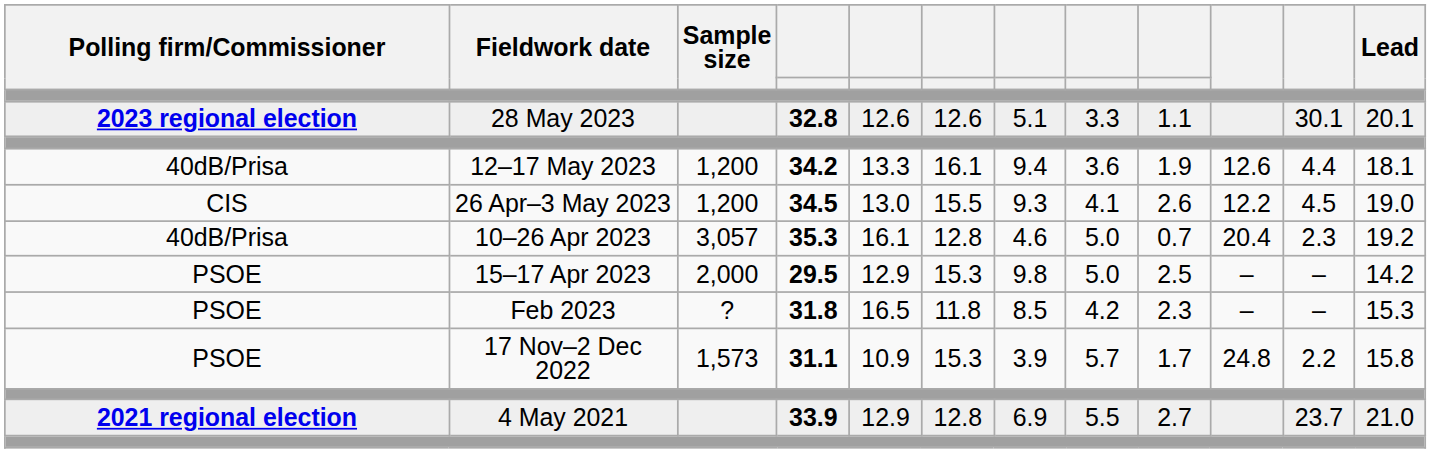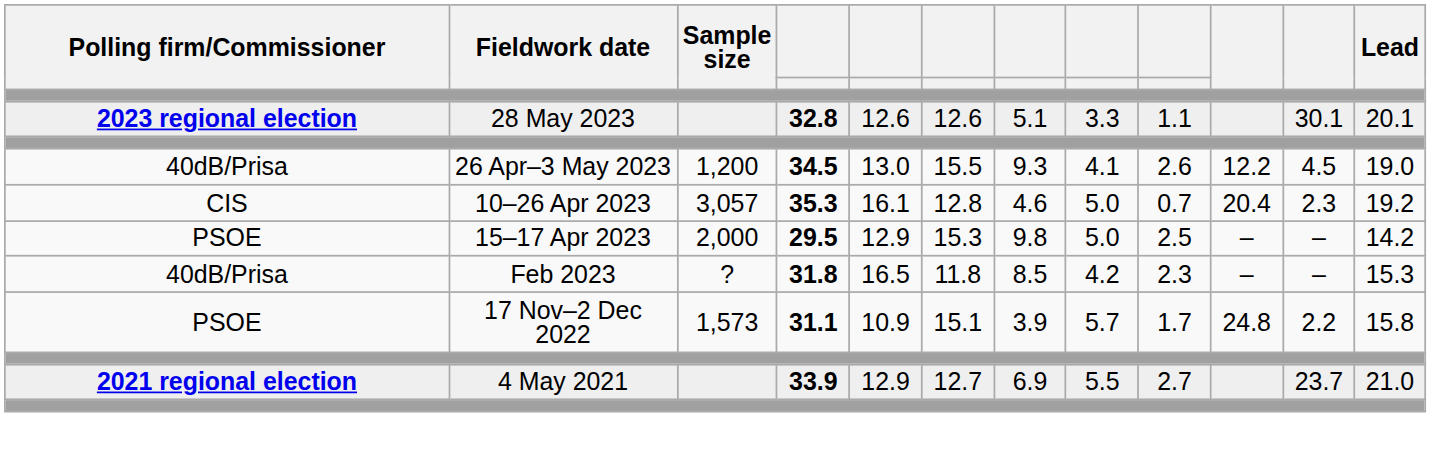- row: 40dB/Prisa | 12–17 May 2023 | 1,200 | 34.2 | 13.3 | 16.1 | 9.4 | 3.6 | 1.9 | 12.6 | 4.4 | 18.1
26 Apr–3 May 2023 | Polling firm/Commissioner: CIS -> 40dB/Prisa
10–26 Apr 2023 | Polling firm/Commissioner: 40dB/Prisa -> CIS
Feb 2023 | Polling firm/Commissioner: PSOE -> 40dB/Prisa
17 Nov–2 Dec 2022 | column 6: 15.3 -> 15.1
4 May 2021 | column 6: 12.8 -> 12.7
